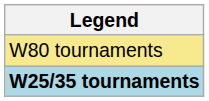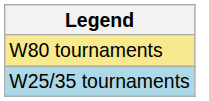row 3 | column 1: bold -> normal
